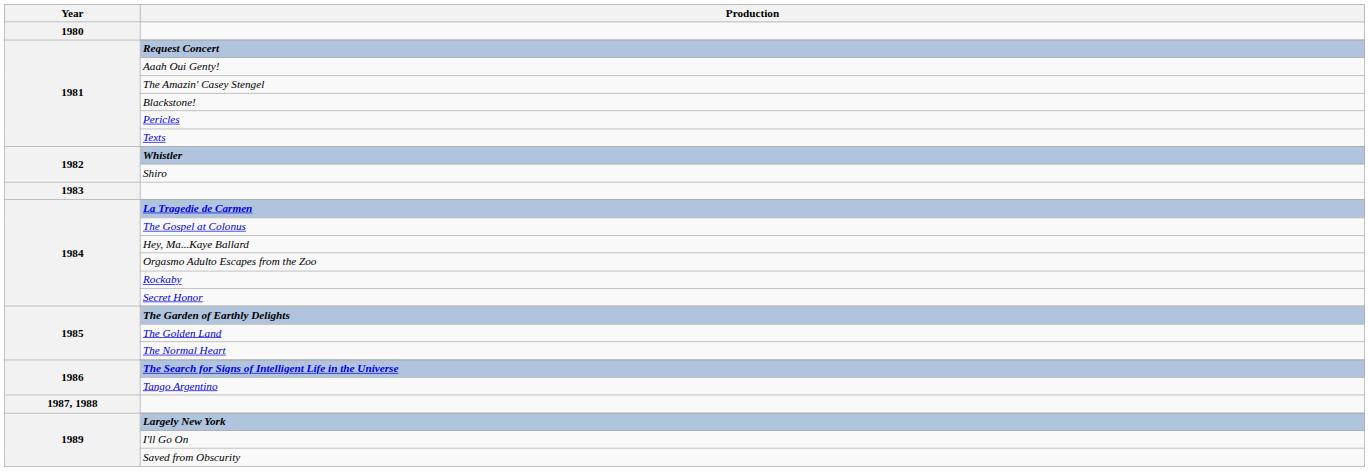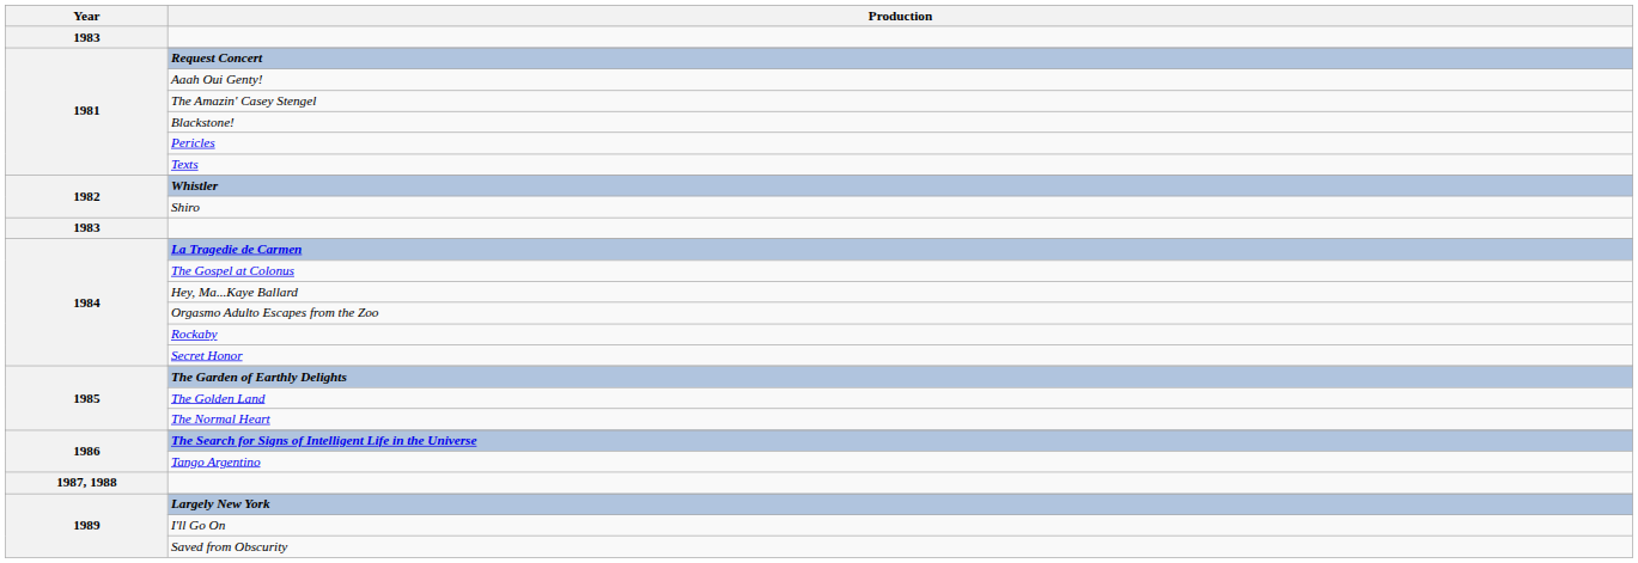row 2 | Year: 1980 -> 1983
